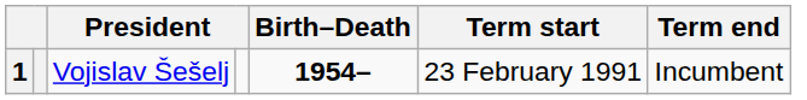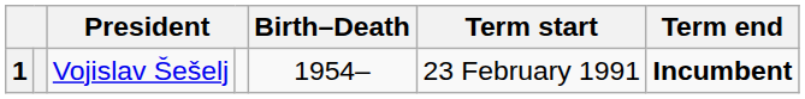1 | Birth–Death: bold -> normal
1 | Term end: normal -> bold
